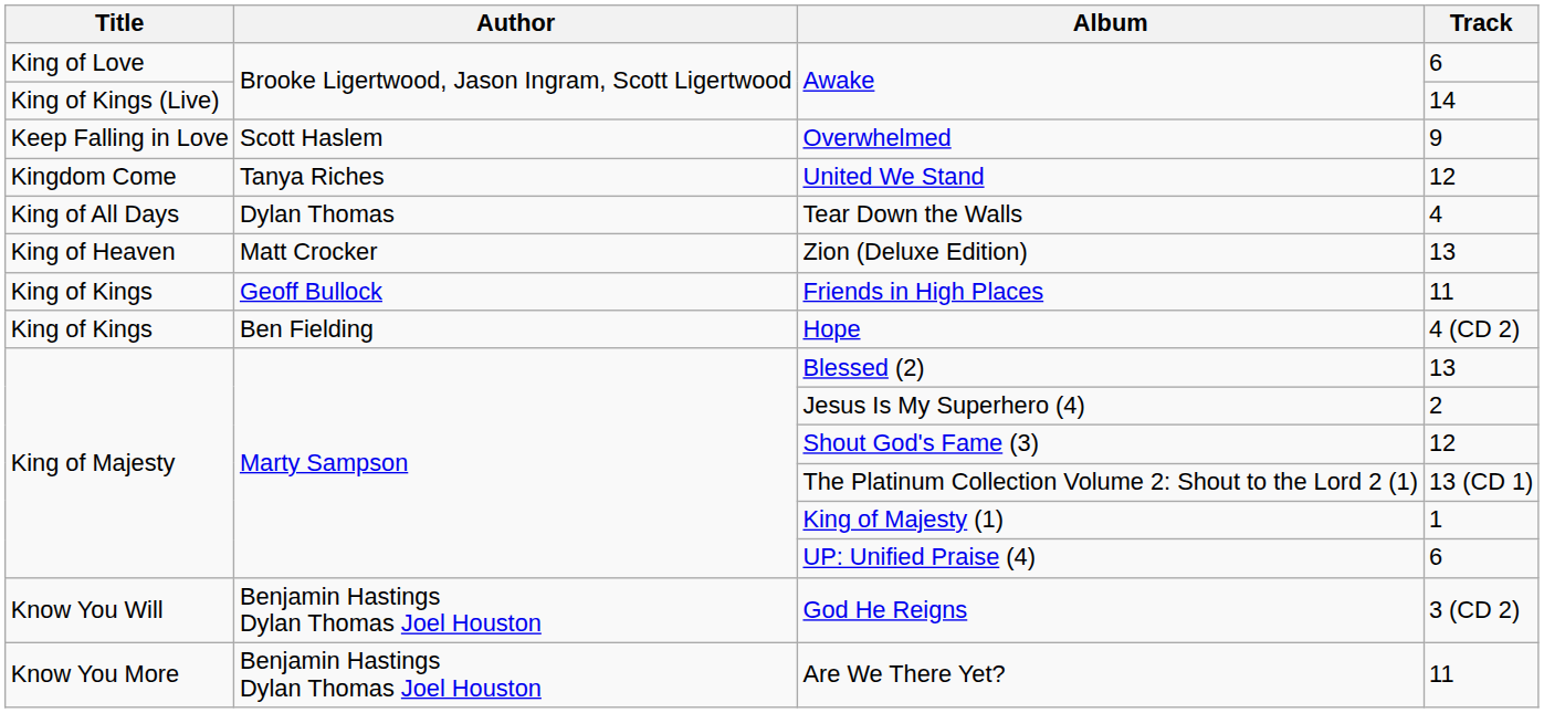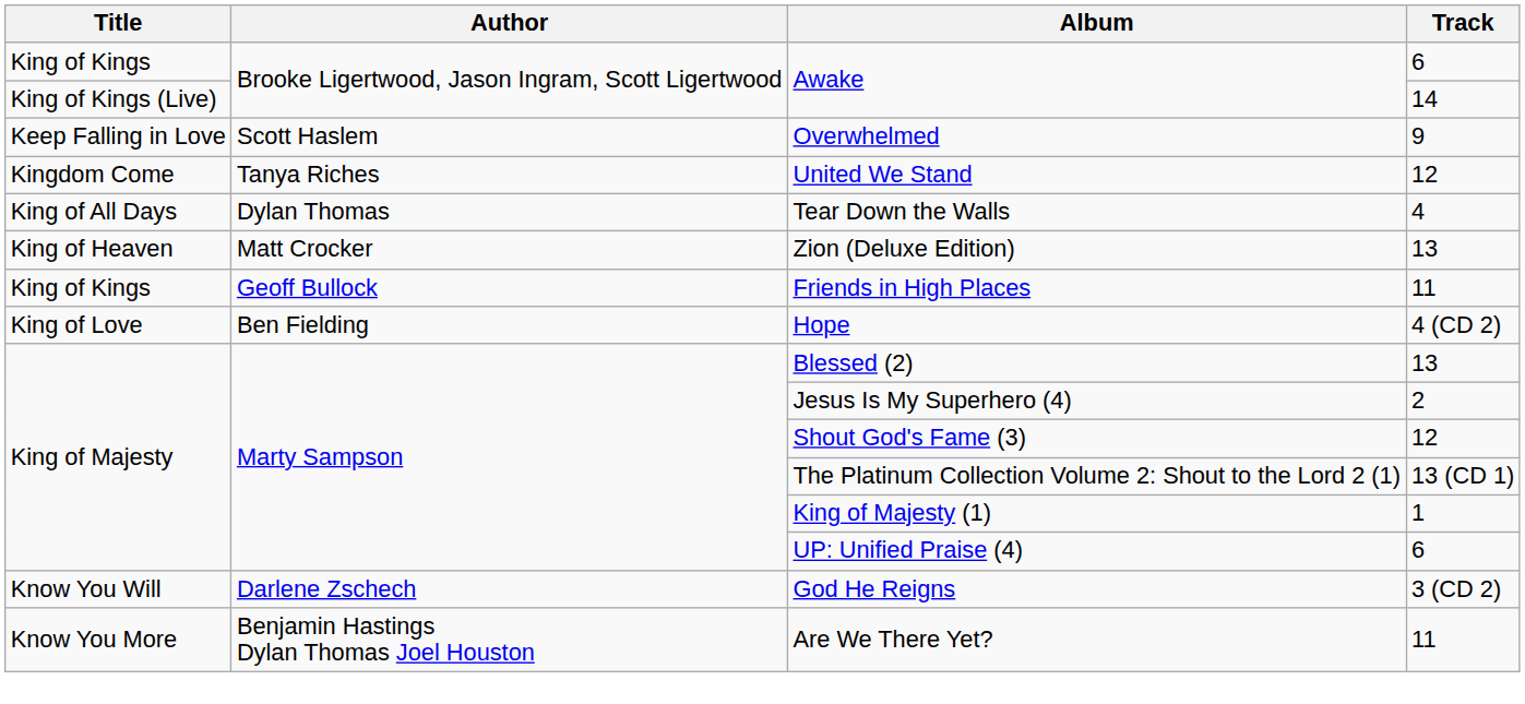Awake / 6 | Title: King of Love -> King of Kings
Hope | Title: King of Kings -> King of Love
God He Reigns | Author: Benjamin Hastings Dylan Thomas Joel Houston -> Darlene Zschech
